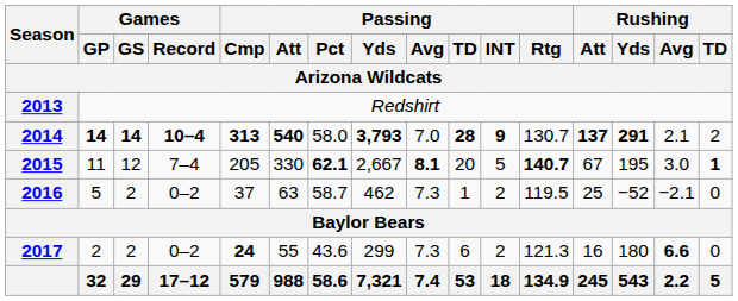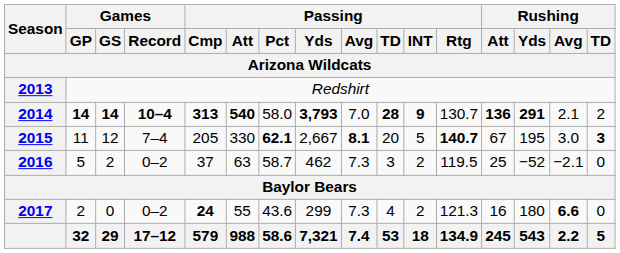2014 | Rushing / Att: 137 -> 136
2015 | Rushing / TD: 1 -> 3
2016 | Passing / TD: 1 -> 3
2017 | Games / GS: 2 -> 0
2017 | Passing / TD: 6 -> 4
